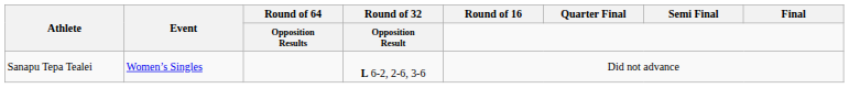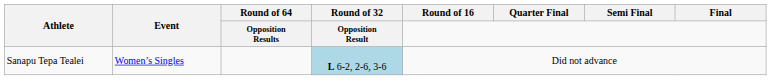Sanapu Tepa Tealei | Round of 32 / Opposition Result: no background -> lightblue background
